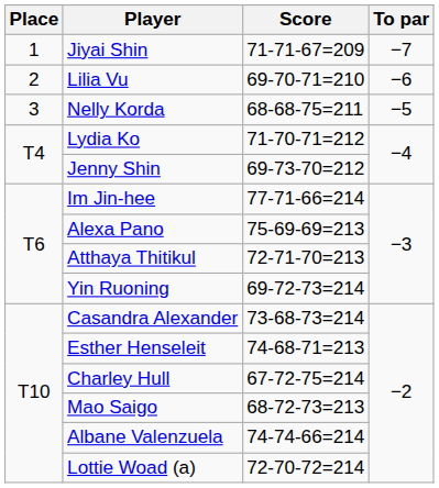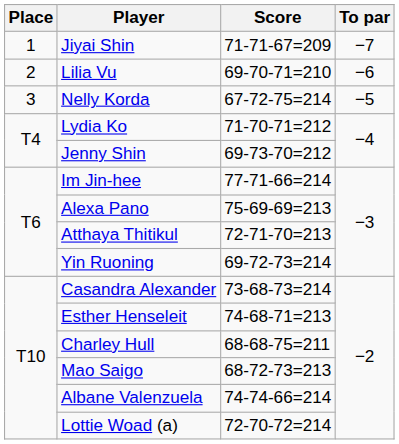Nelly Korda | Score: 68-68-75=211 -> 67-72-75=214
Charley Hull | Score: 67-72-75=214 -> 68-68-75=211
